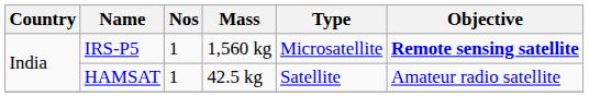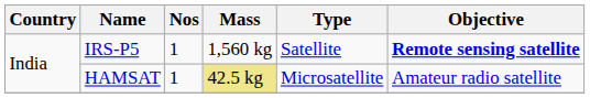IRS-P5 | Type: Microsatellite -> Satellite
HAMSAT | Mass: no background -> khaki background
HAMSAT | Type: Satellite -> Microsatellite
